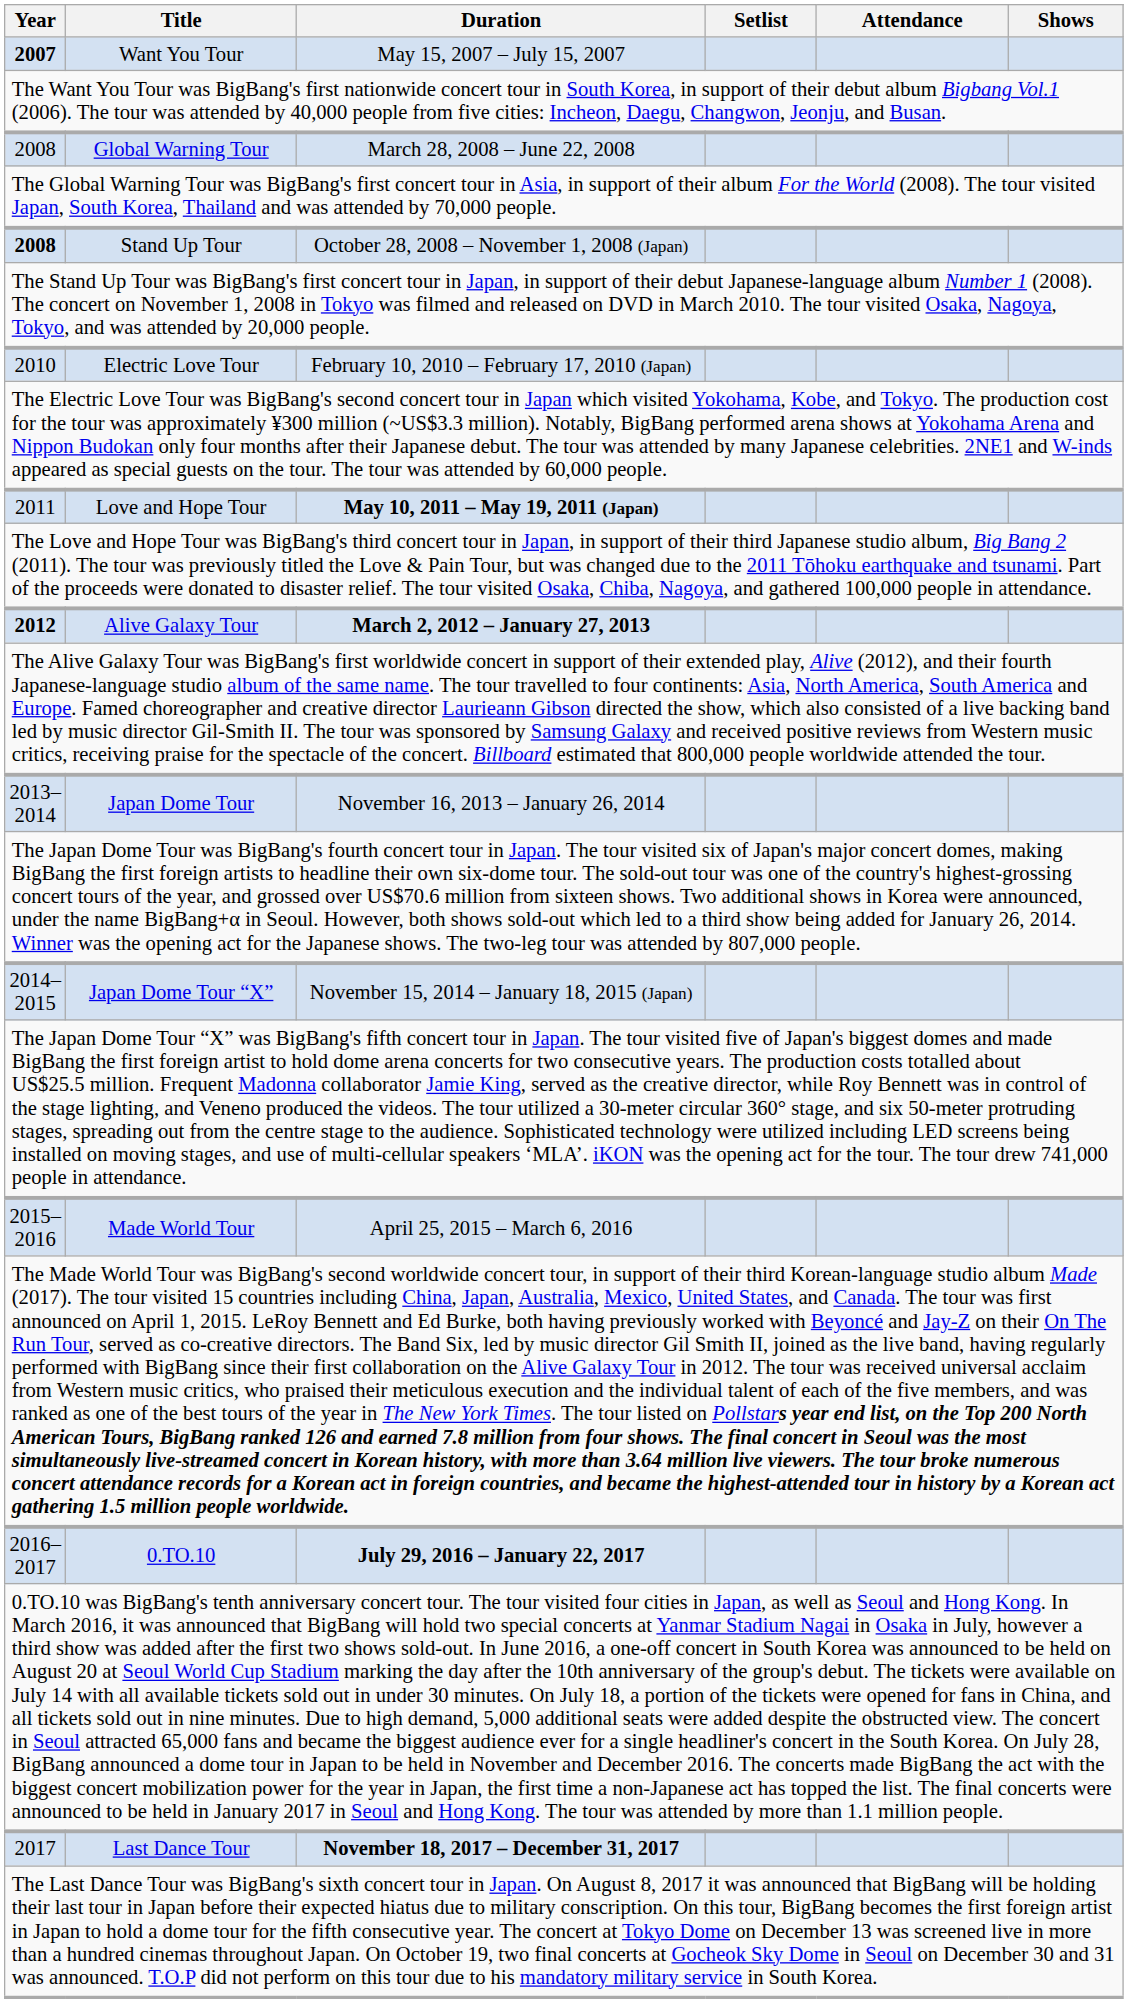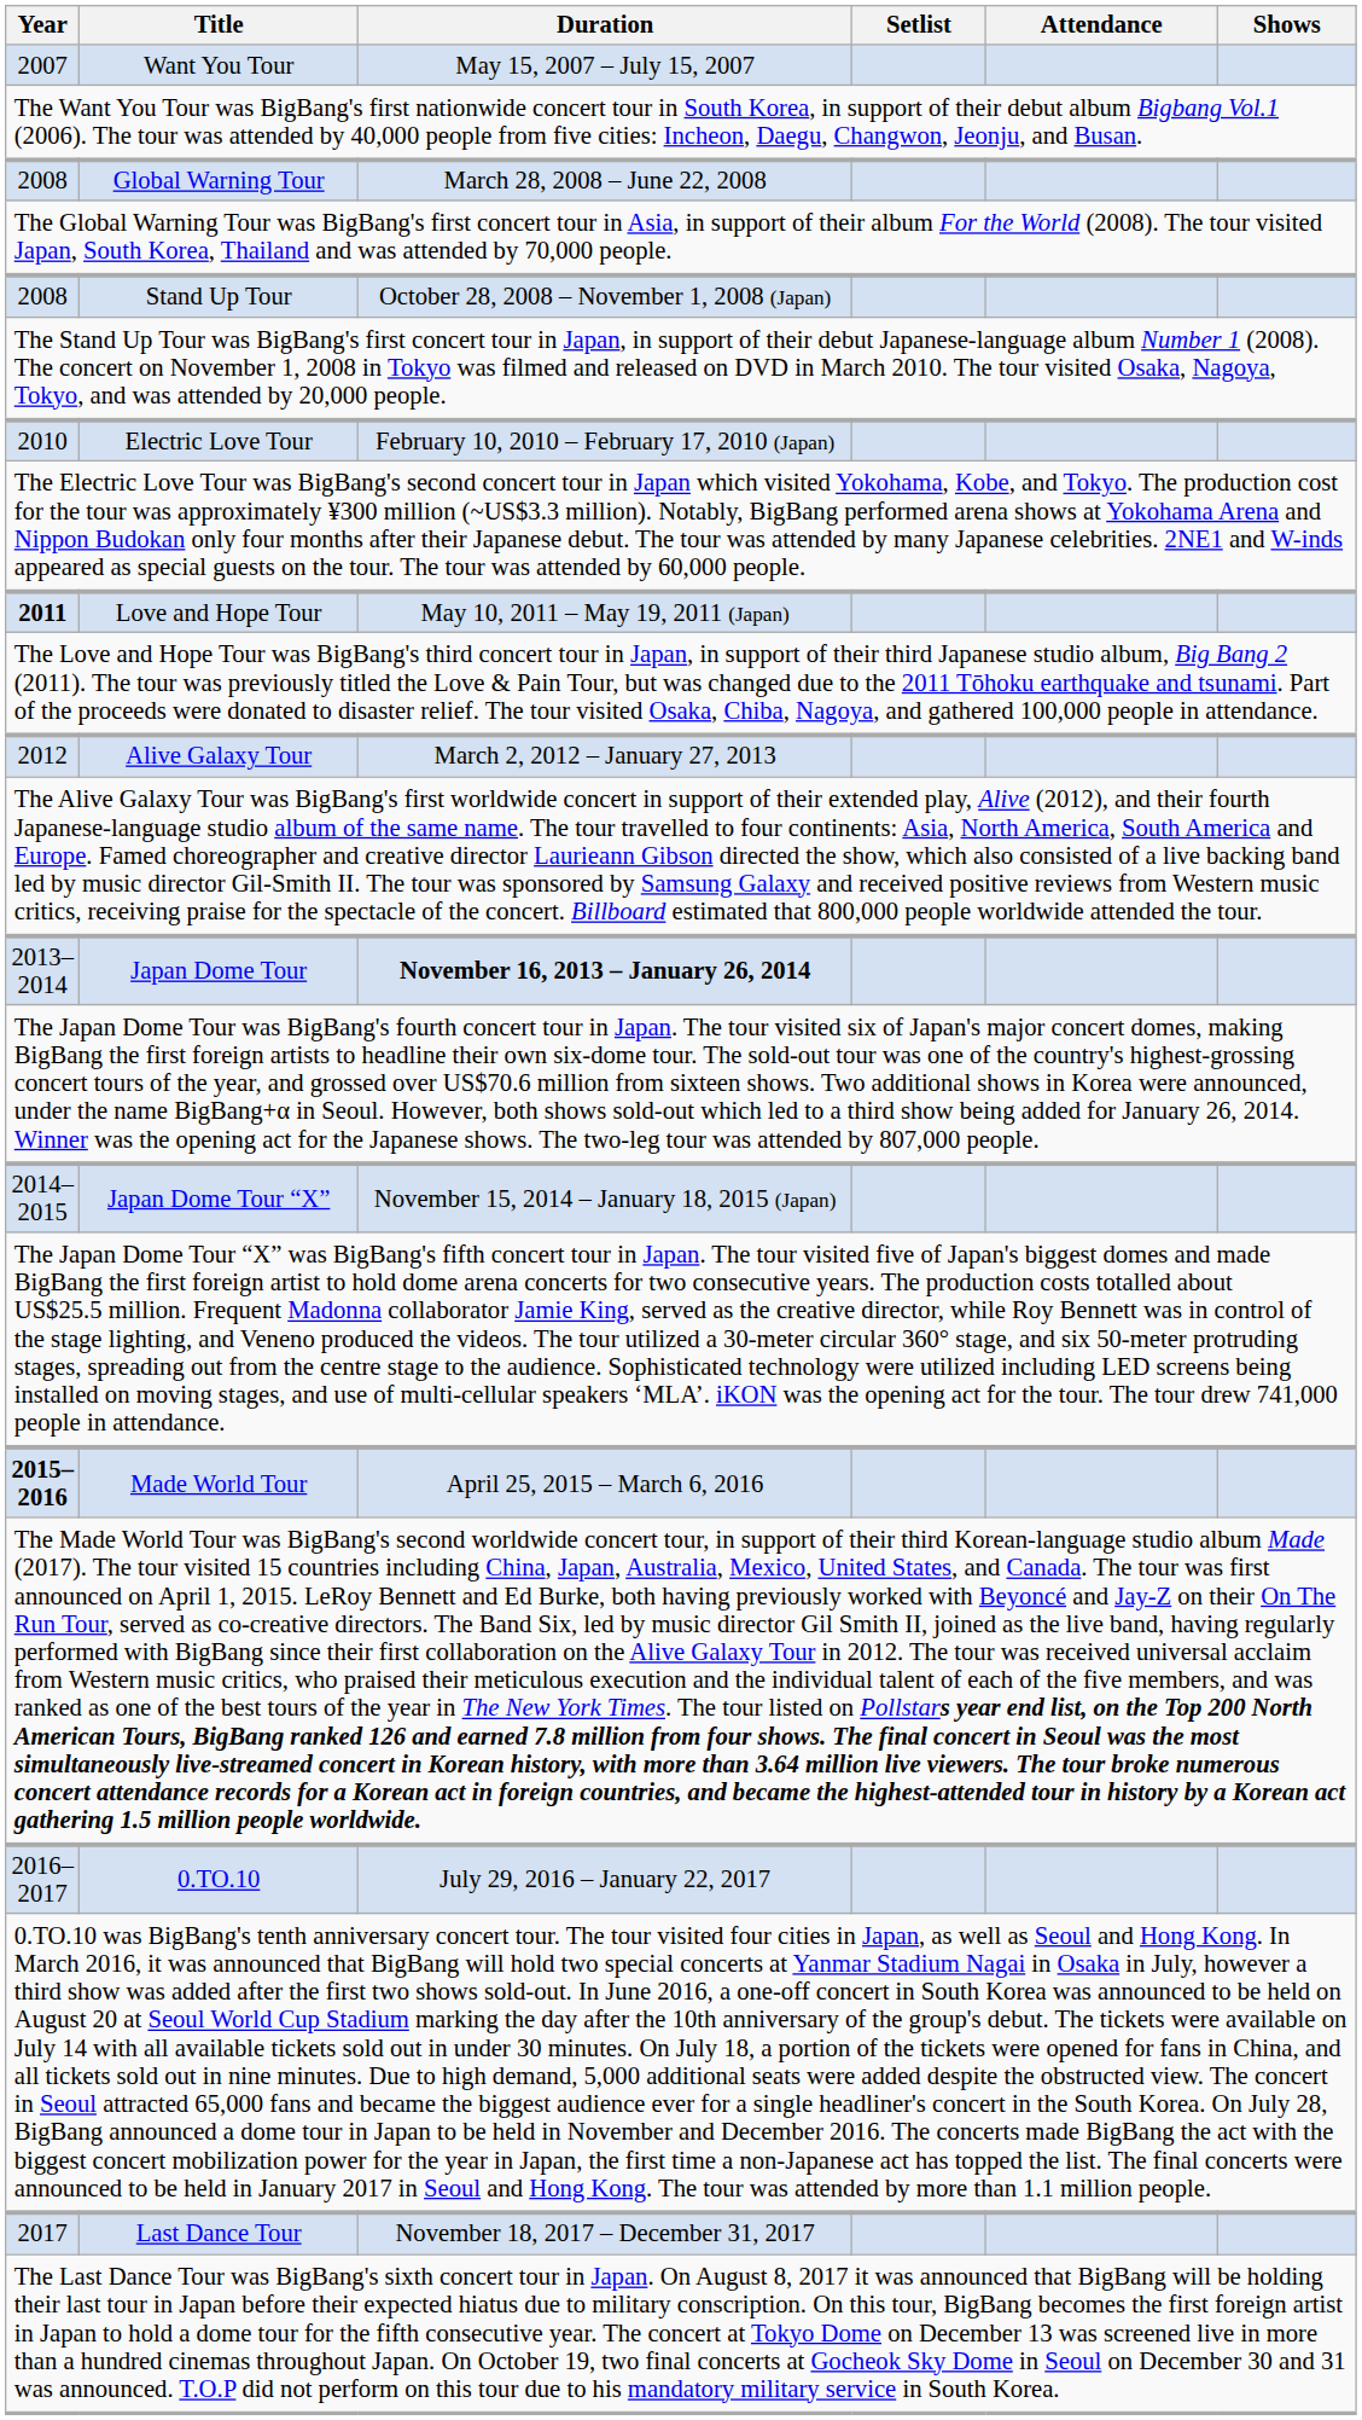Want You Tour | Year: bold -> normal
Stand Up Tour | Year: bold -> normal
Love and Hope Tour | Year: normal -> bold
Love and Hope Tour | Duration: bold -> normal
Alive Galaxy Tour | Year: bold -> normal
Alive Galaxy Tour | Duration: bold -> normal
Japan Dome Tour | Duration: normal -> bold
Made World Tour | Year: normal -> bold
0.TO.10 | Duration: bold -> normal
Last Dance Tour | Duration: bold -> normal
